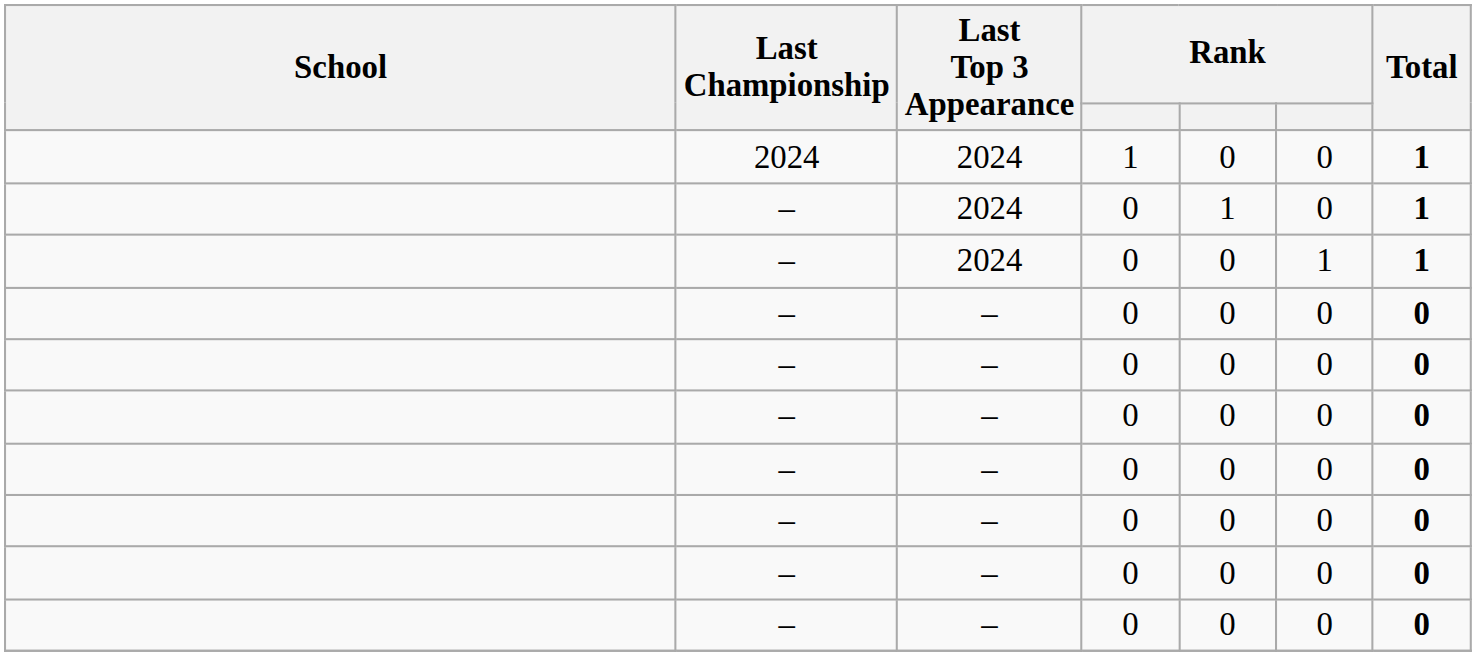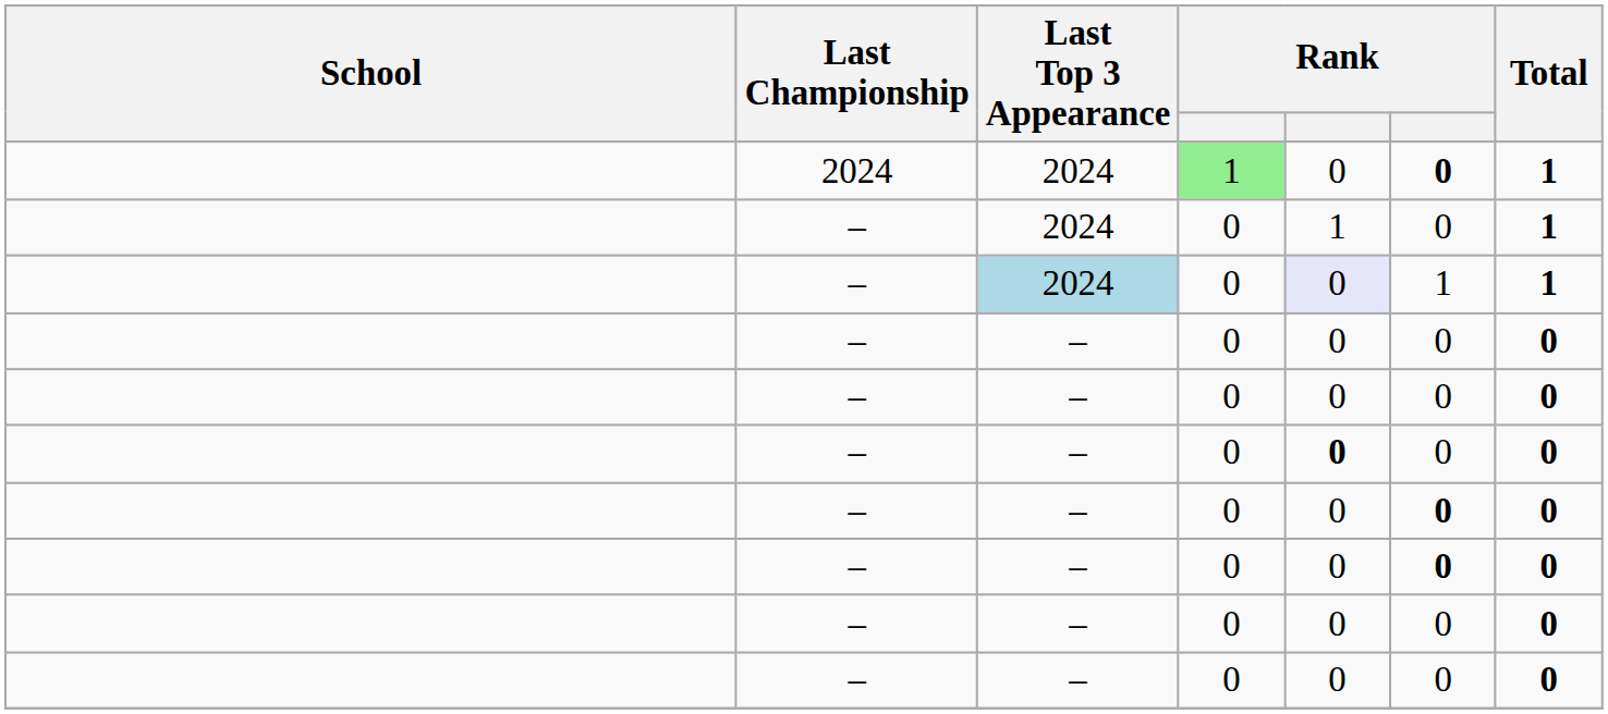row 3 | column 4: no background -> lightgreen background
row 3 | column 6: normal -> bold
row 5 | Last Top 3 Appearance: no background -> lightblue background
row 5 | column 5: no background -> lavender background
row 8 | column 5: normal -> bold
row 9 | column 6: normal -> bold
row 10 | column 6: normal -> bold
